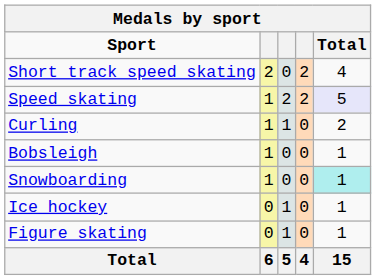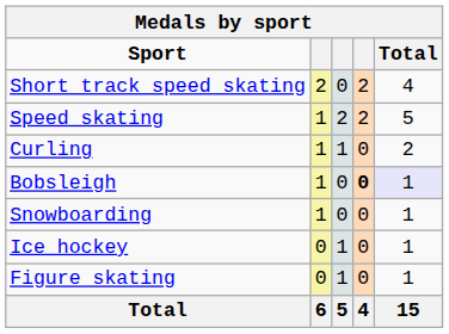Speed skating | Total: lavender background -> no background
Bobsleigh | column 4: normal -> bold
Bobsleigh | Total: no background -> lavender background
Snowboarding | Total: paleturquoise background -> no background
